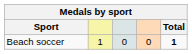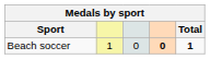Beach soccer | column 4: normal -> bold
